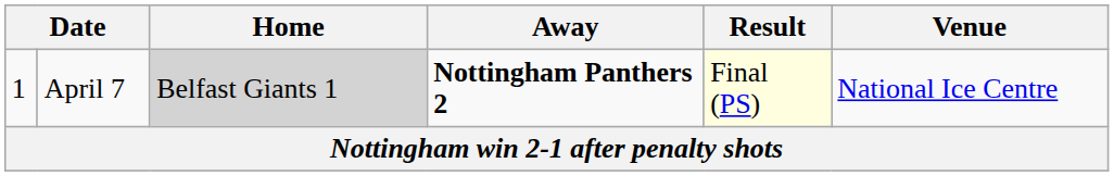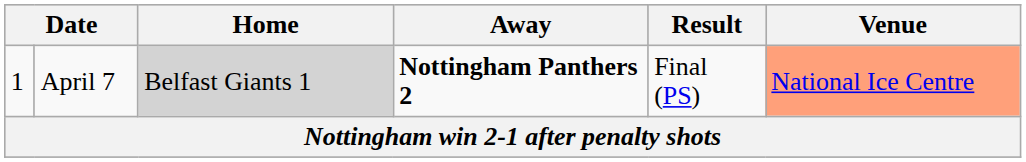April 7 | Result: lightyellow background -> no background
April 7 | Venue: no background -> lightsalmon background
